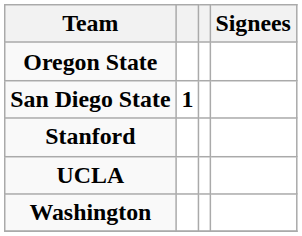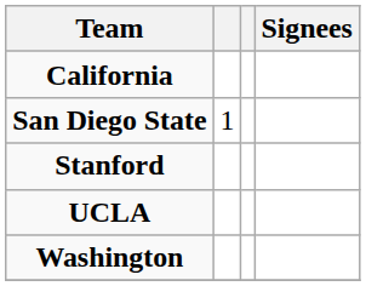+ row: California
- row: Oregon State
San Diego State | column 2: bold -> normal
